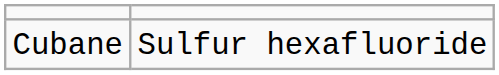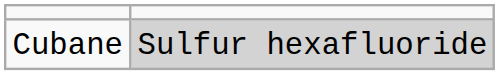Cubane | column 2: no background -> lightgrey background
